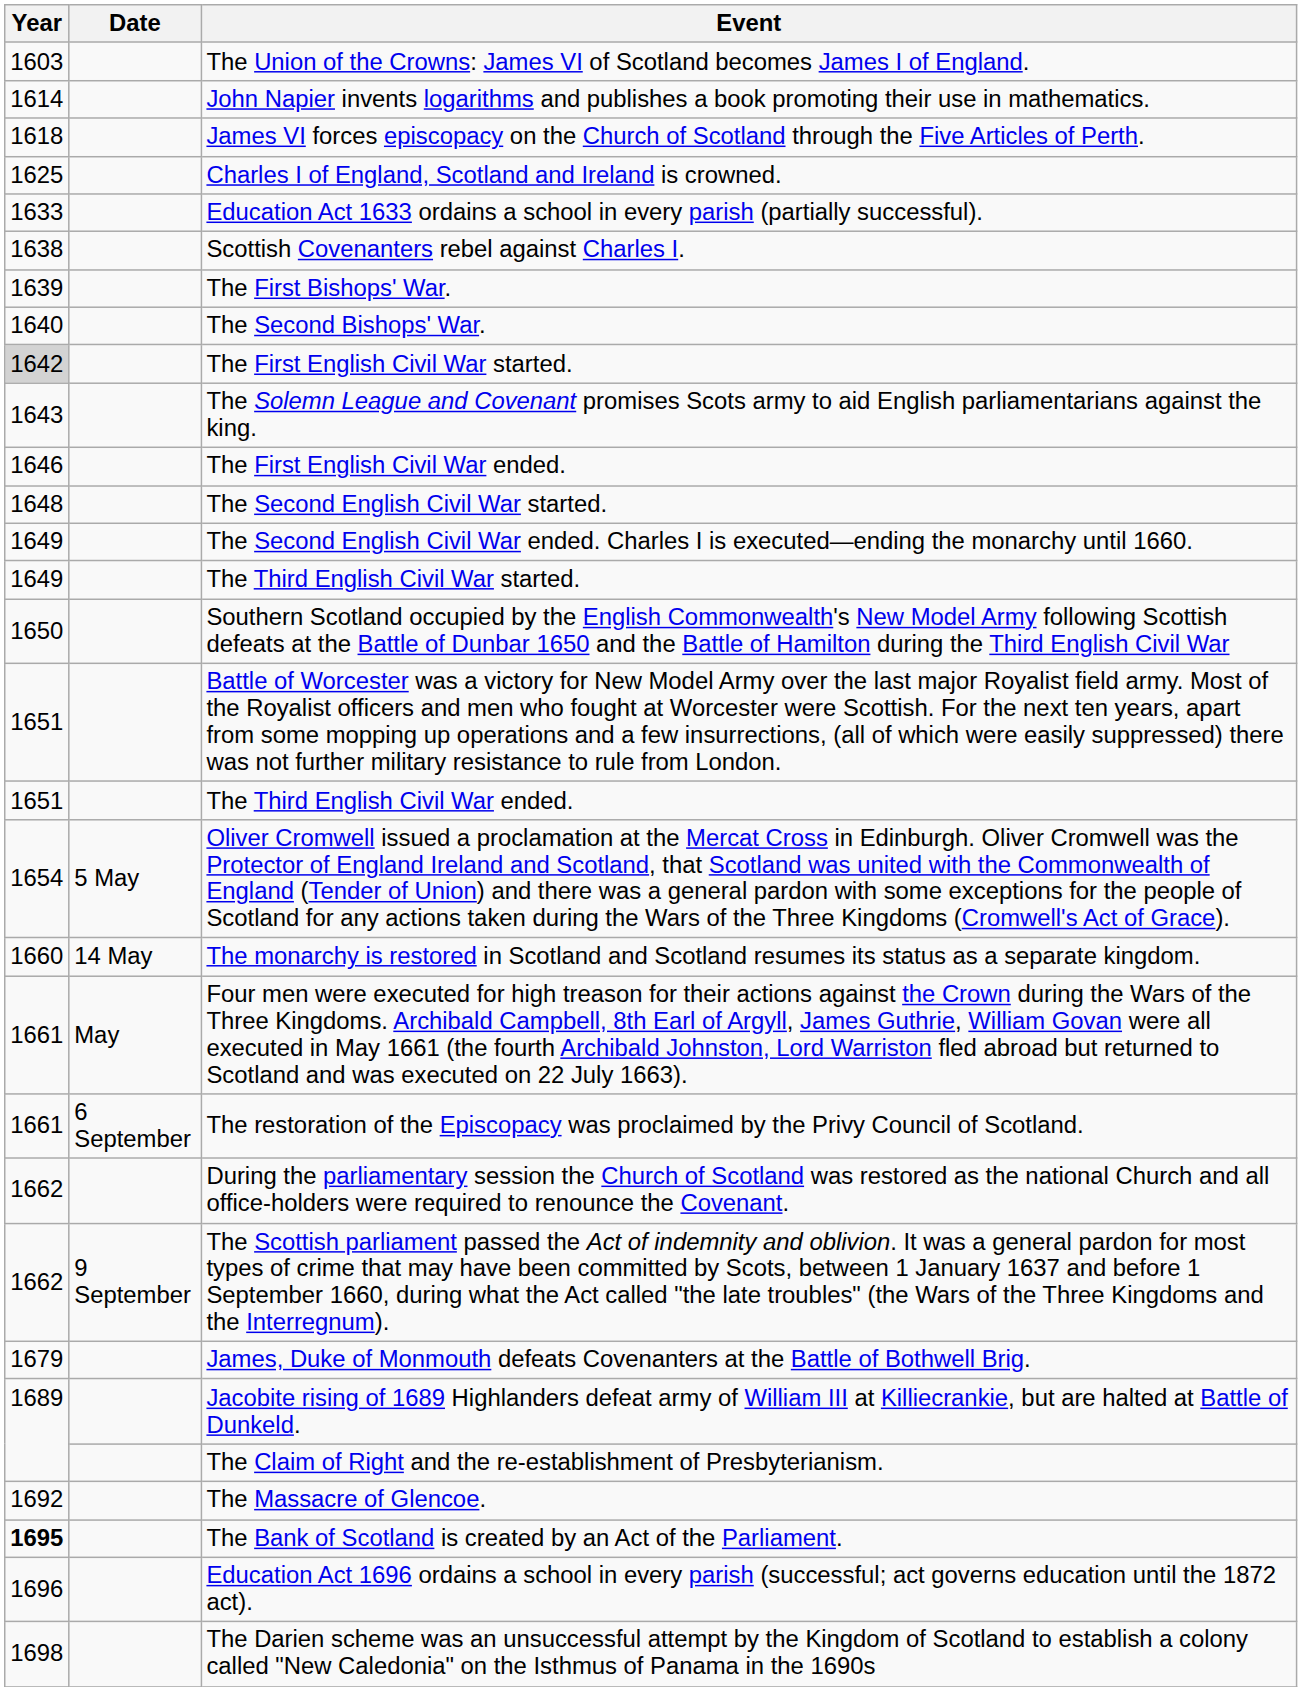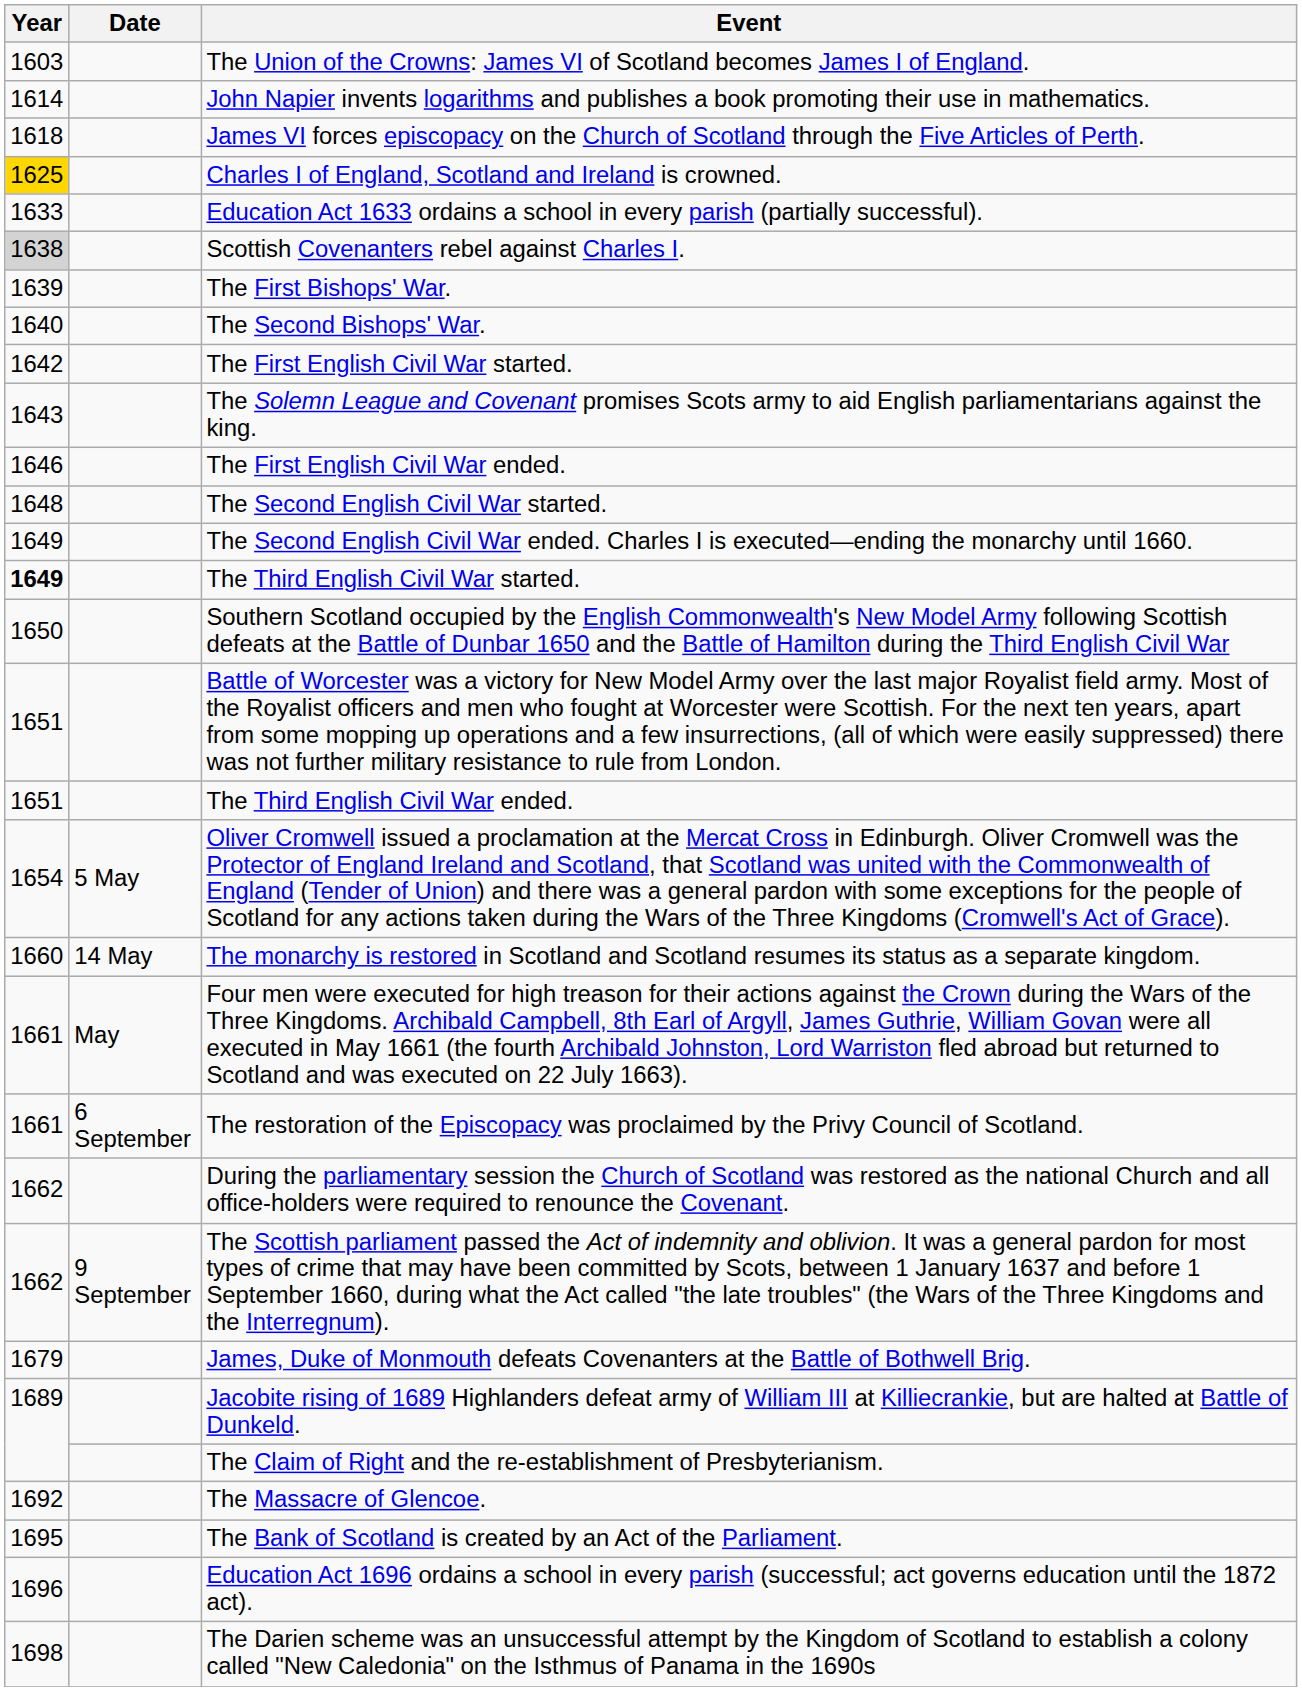Charles I of England, Scotland and Ireland is crowned. | Year: no background -> gold background
Scottish Covenanters rebel against Charles I. | Year: no background -> lightgrey background
The First English Civil War started. | Year: lightgrey background -> no background
The Third English Civil War started. | Year: normal -> bold
The Bank of Scotland is created by an Act of the Parliament. | Year: bold -> normal
